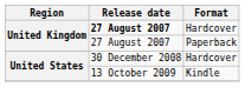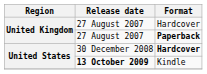27 August 2007 / Hardcover | Release date: bold -> normal
27 August 2007 / Paperback | Format: normal -> bold
30 December 2008 | Format: normal -> bold
13 October 2009 | Release date: normal -> bold
